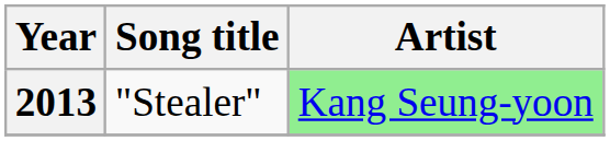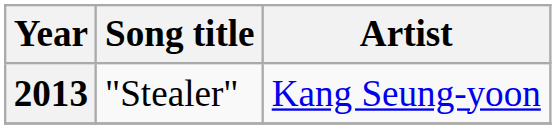2013 | Artist: lightgreen background -> no background
